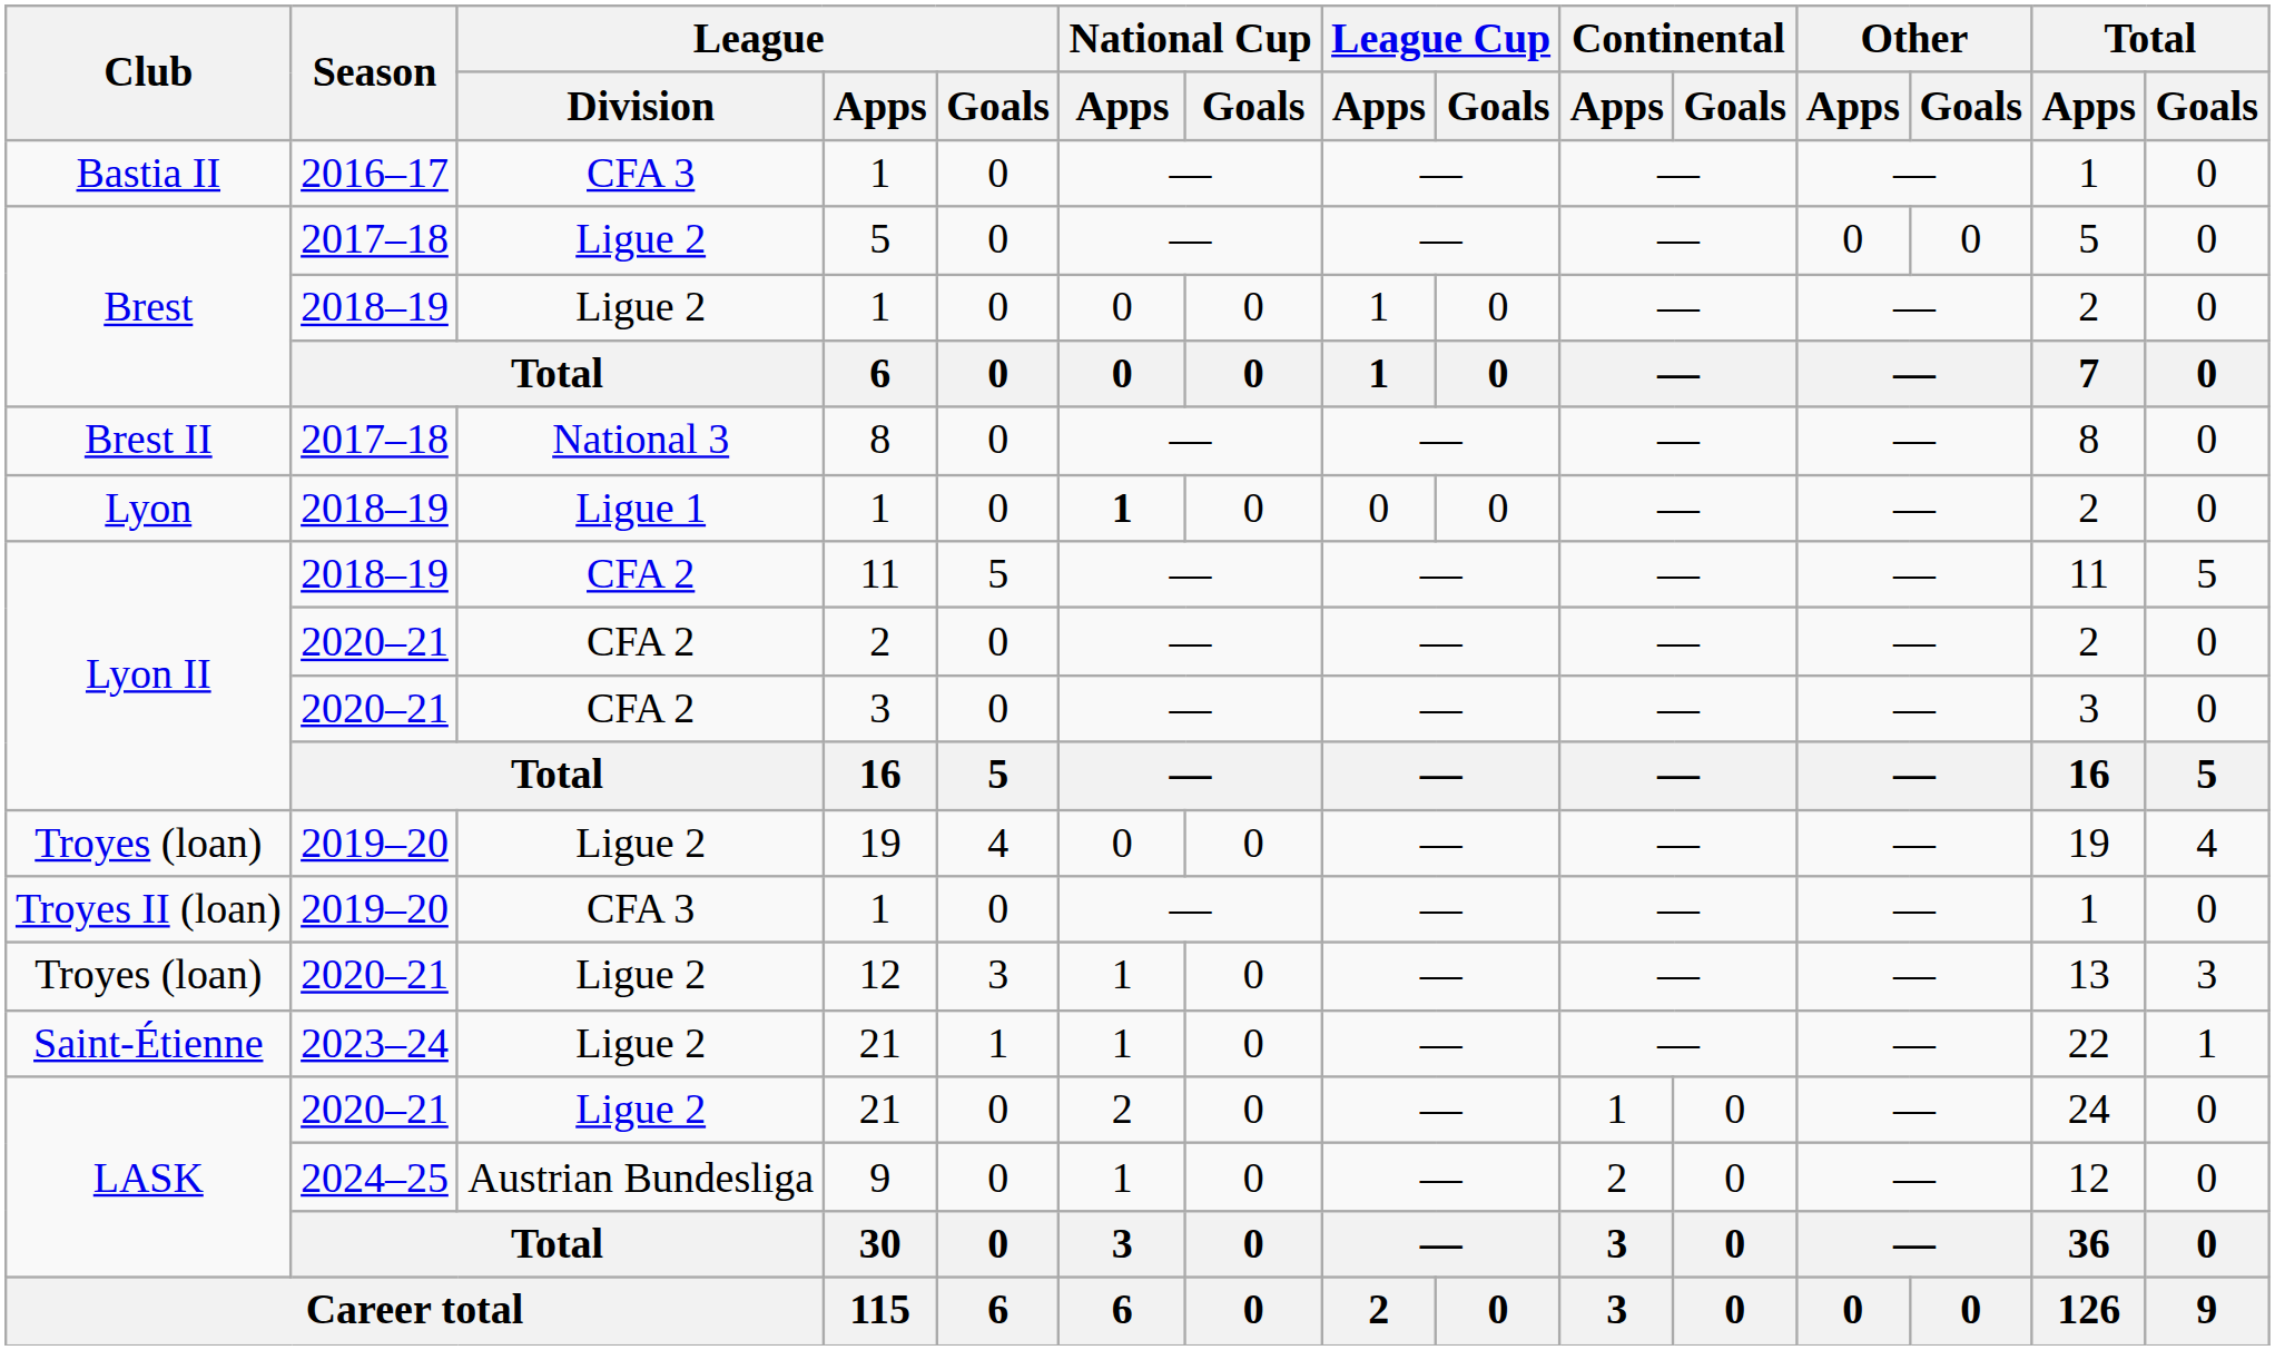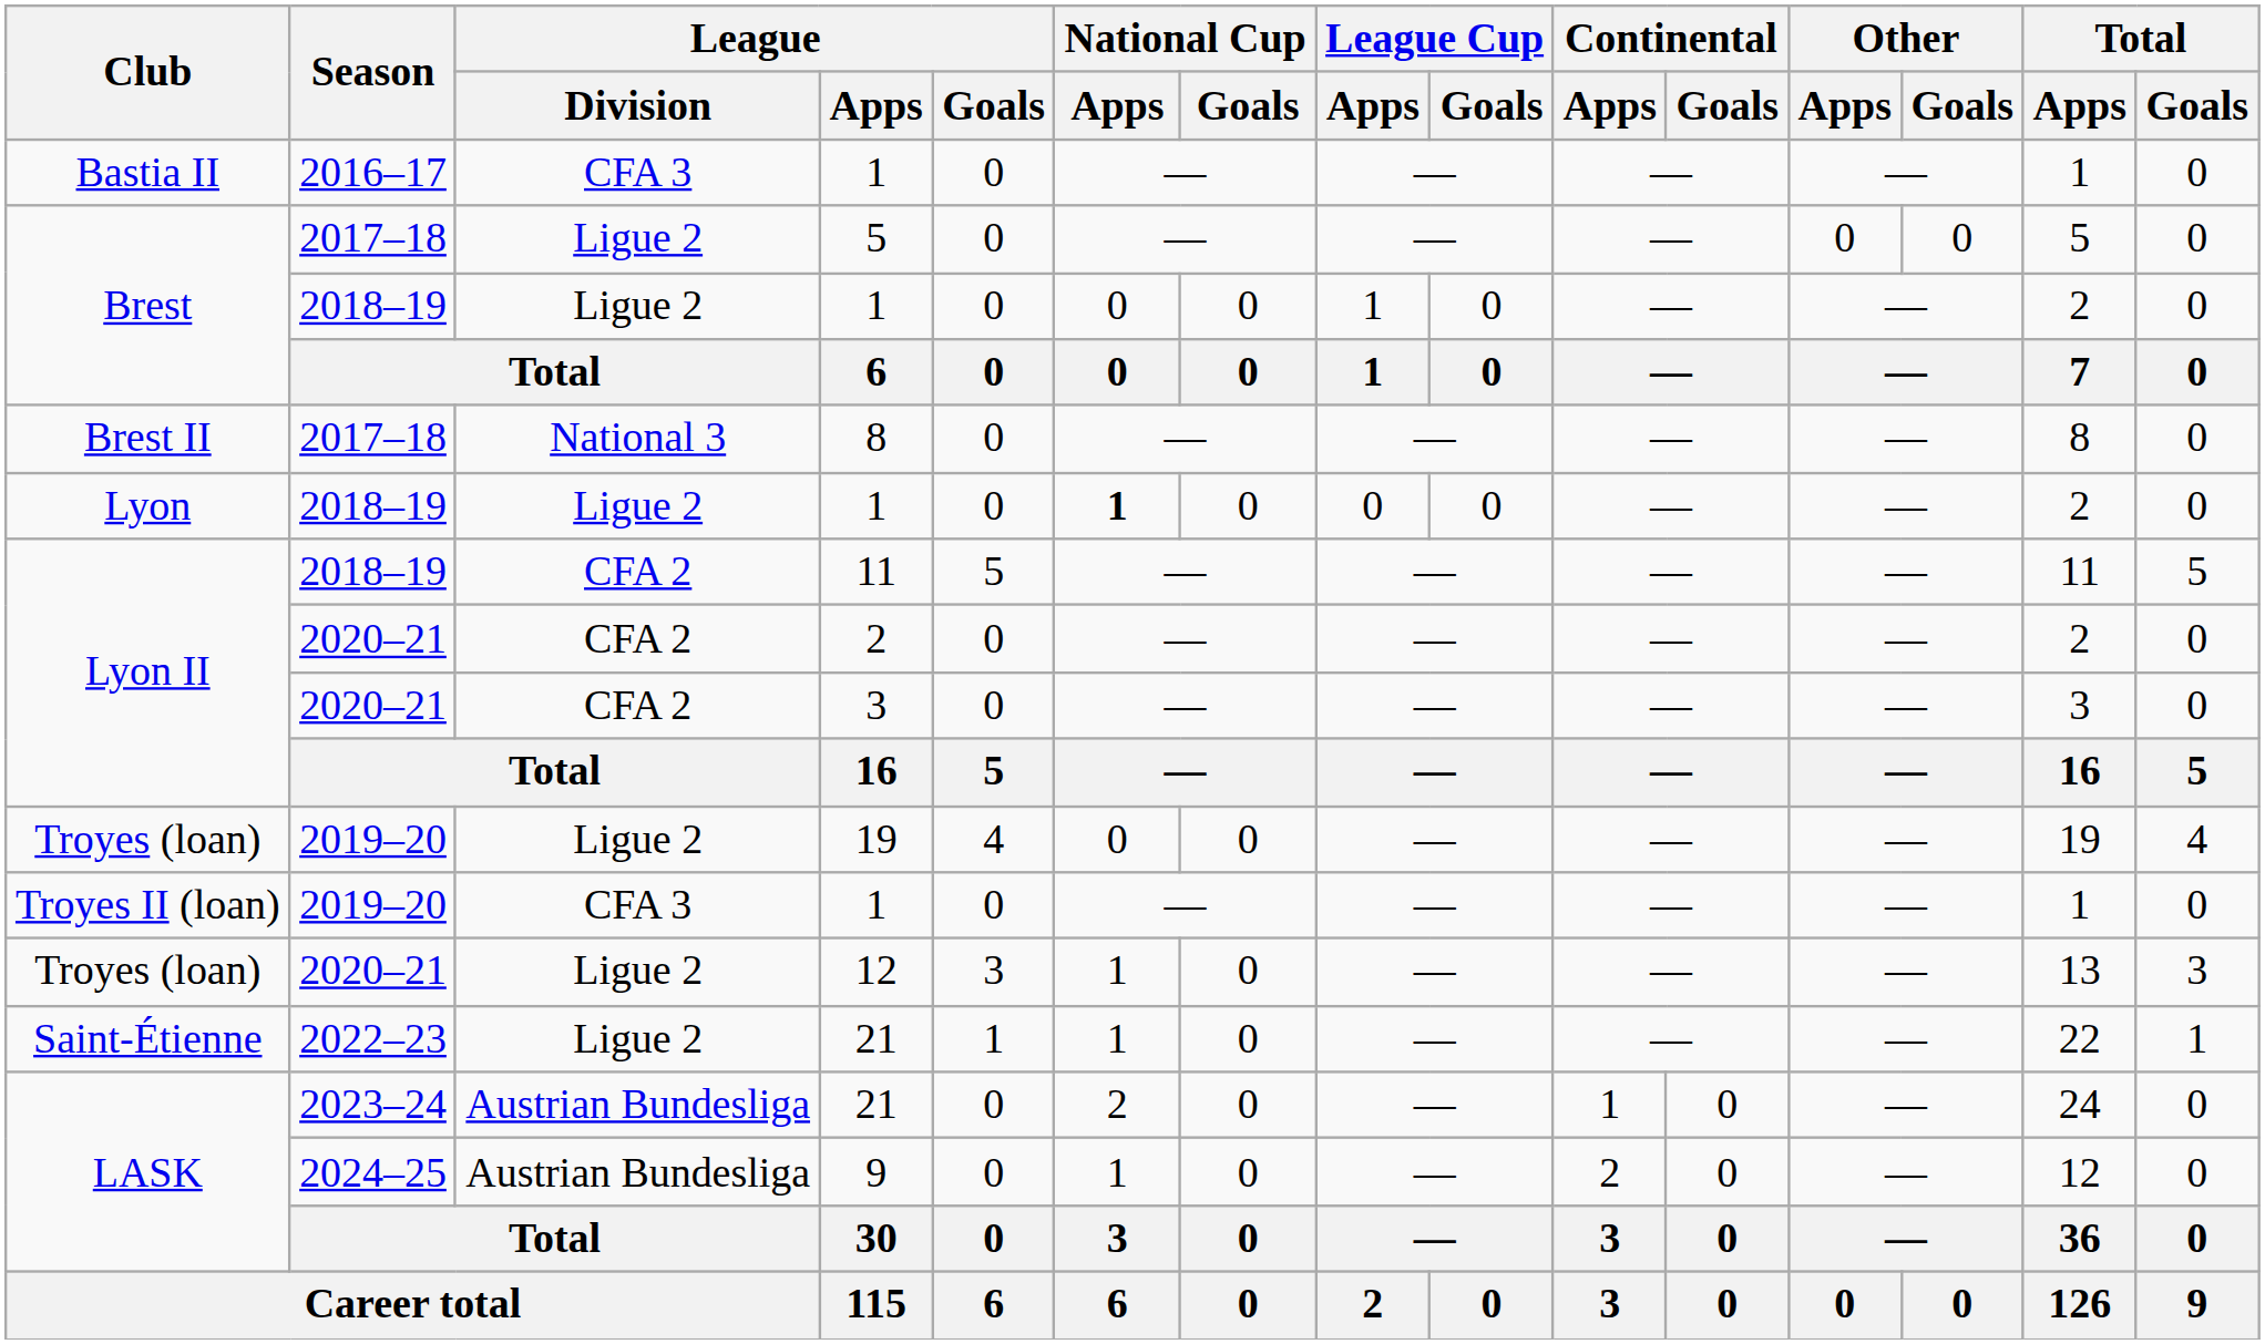Lyon / 1 | League / Division: Ligue 1 -> Ligue 2
Saint-Étienne / 21 | Season: 2023–24 -> 2022–23
LASK / 21 | Season: 2020–21 -> 2023–24
LASK / 21 | League / Division: Ligue 2 -> Austrian Bundesliga
